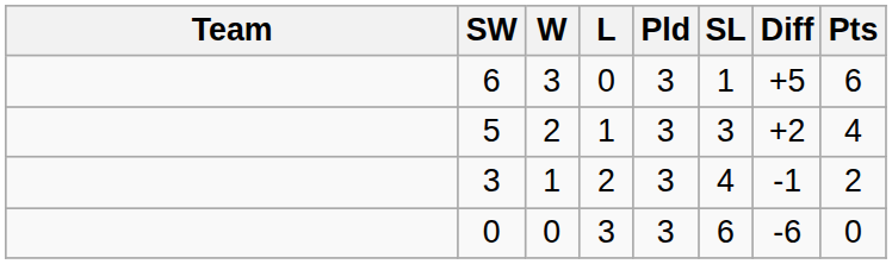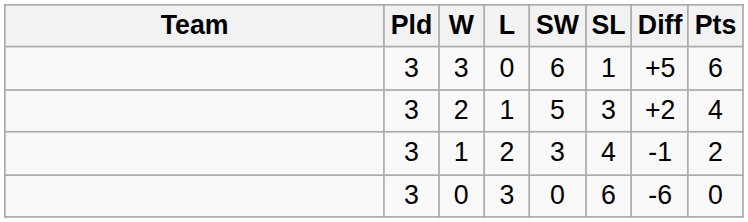columns swapped: Pld <-> SW
